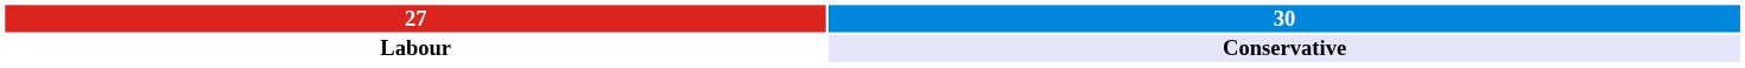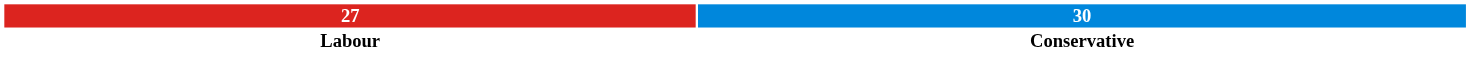Labour | 30: lavender background -> no background
